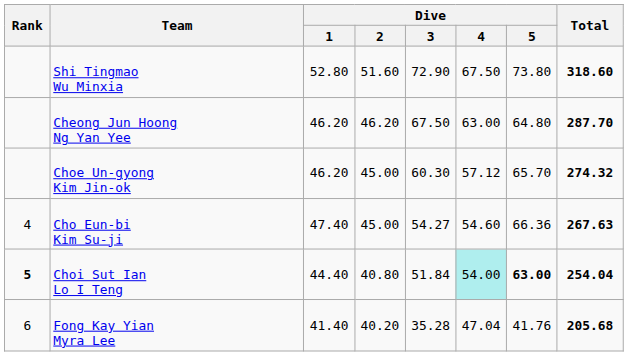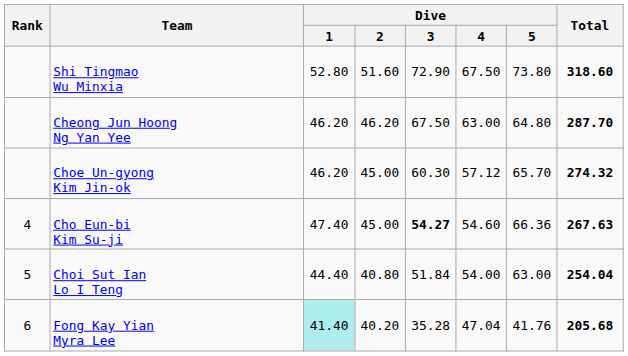Cho Eun-bi Kim Su-ji | Dive / 3: normal -> bold
Choi Sut Ian Lo I Teng | Rank: bold -> normal
Choi Sut Ian Lo I Teng | Dive / 4: paleturquoise background -> no background
Choi Sut Ian Lo I Teng | Dive / 5: bold -> normal
Fong Kay Yian Myra Lee | Dive / 1: no background -> paleturquoise background
